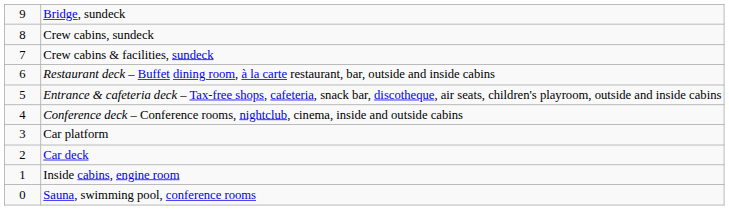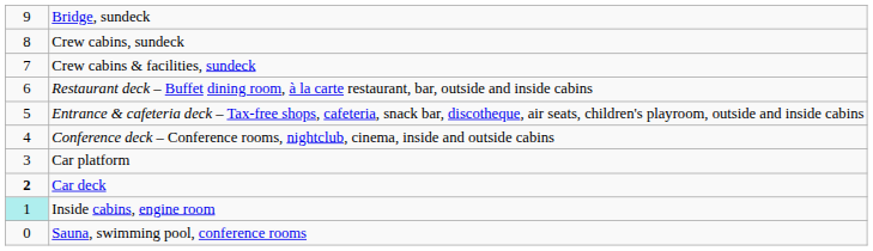Car deck | column 1: normal -> bold
Inside cabins, engine room | column 1: no background -> paleturquoise background
